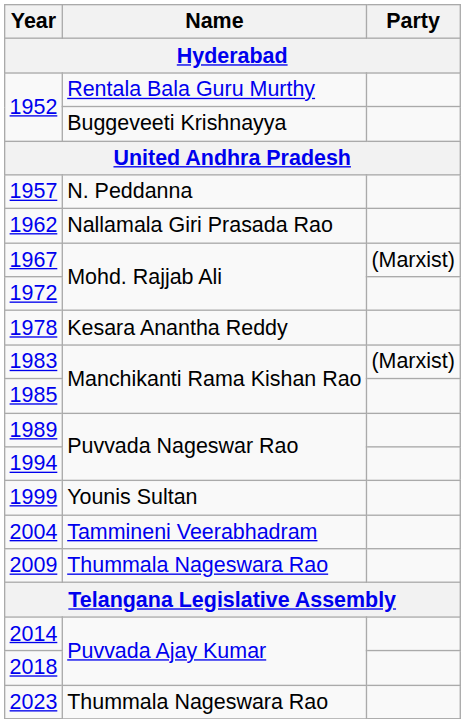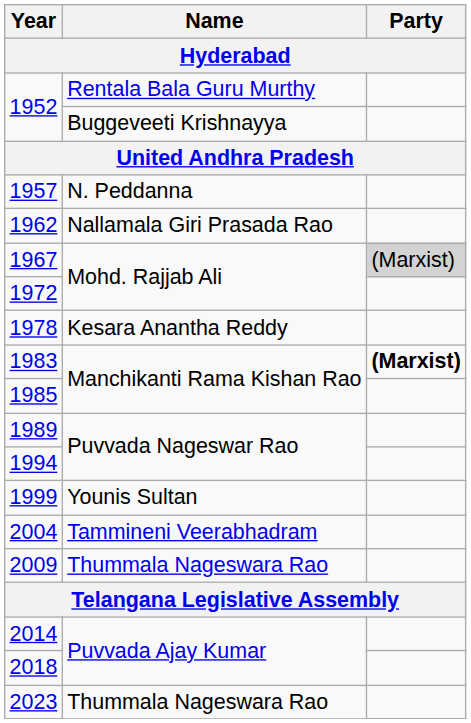1967 | column 3: no background -> lightgrey background
1983 | column 3: normal -> bold
